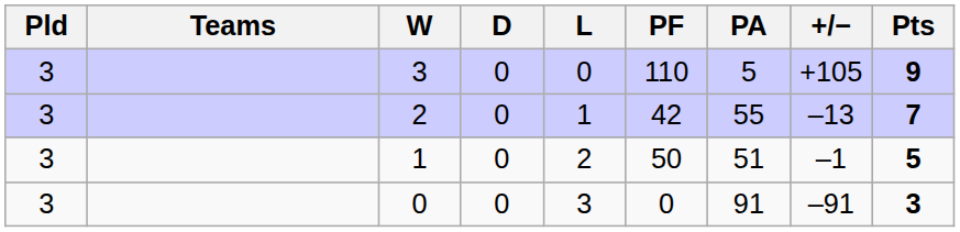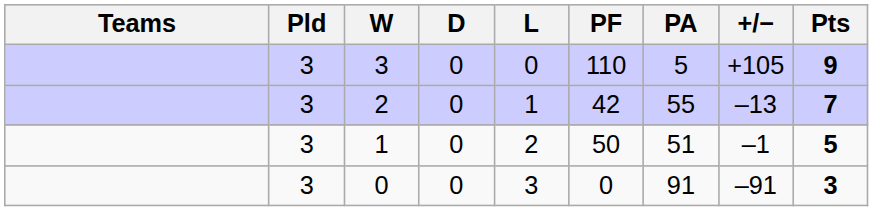columns swapped: Teams <-> Pld
